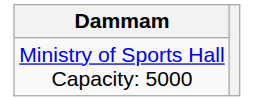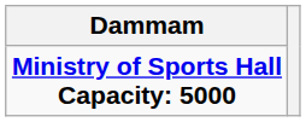Ministry of Sports Hall Capacity: 5000 | Dammam: normal -> bold
